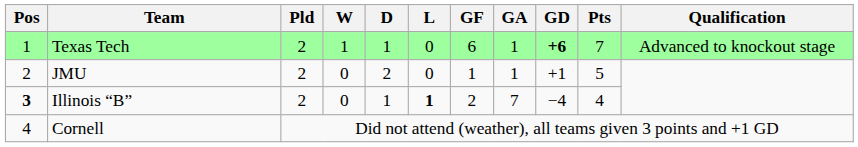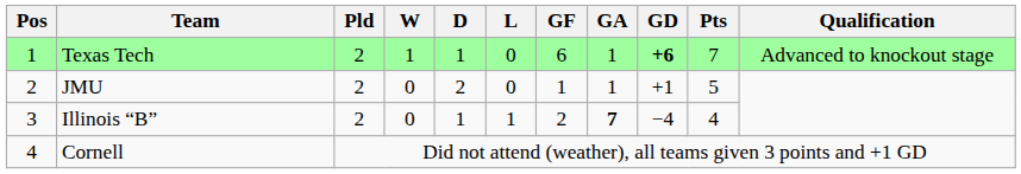Illinois “B” | Pos: bold -> normal
Illinois “B” | L: bold -> normal
Illinois “B” | GA: normal -> bold
